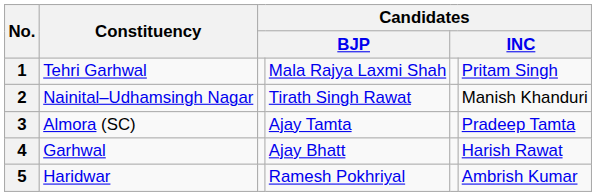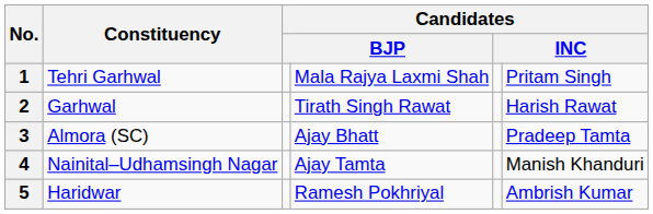2 | Constituency: Nainital–Udhamsingh Nagar -> Garhwal
2 | column 6: Manish Khanduri -> Harish Rawat
3 | column 4: Ajay Tamta -> Ajay Bhatt
4 | Constituency: Garhwal -> Nainital–Udhamsingh Nagar
4 | column 4: Ajay Bhatt -> Ajay Tamta
4 | column 6: Harish Rawat -> Manish Khanduri
